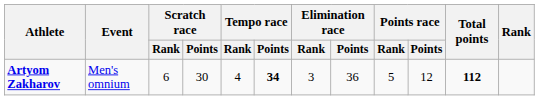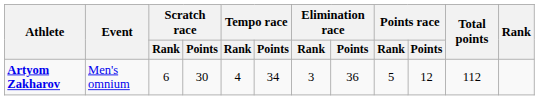Artyom Zakharov | Tempo race / Points: bold -> normal
Artyom Zakharov | Total points: bold -> normal
